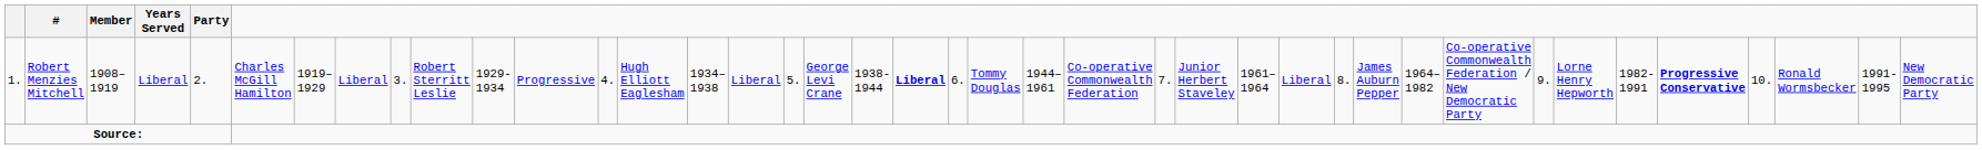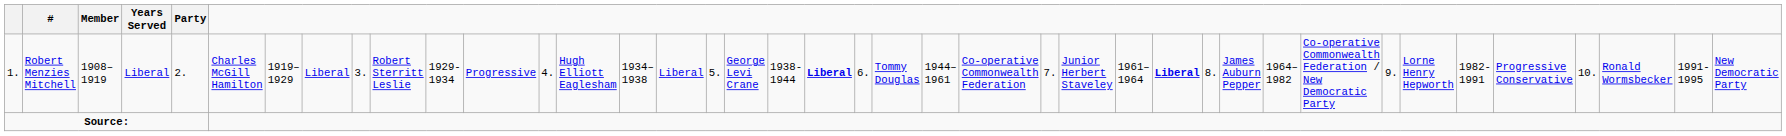1. | column 28: normal -> bold
1. | column 36: bold -> normal
